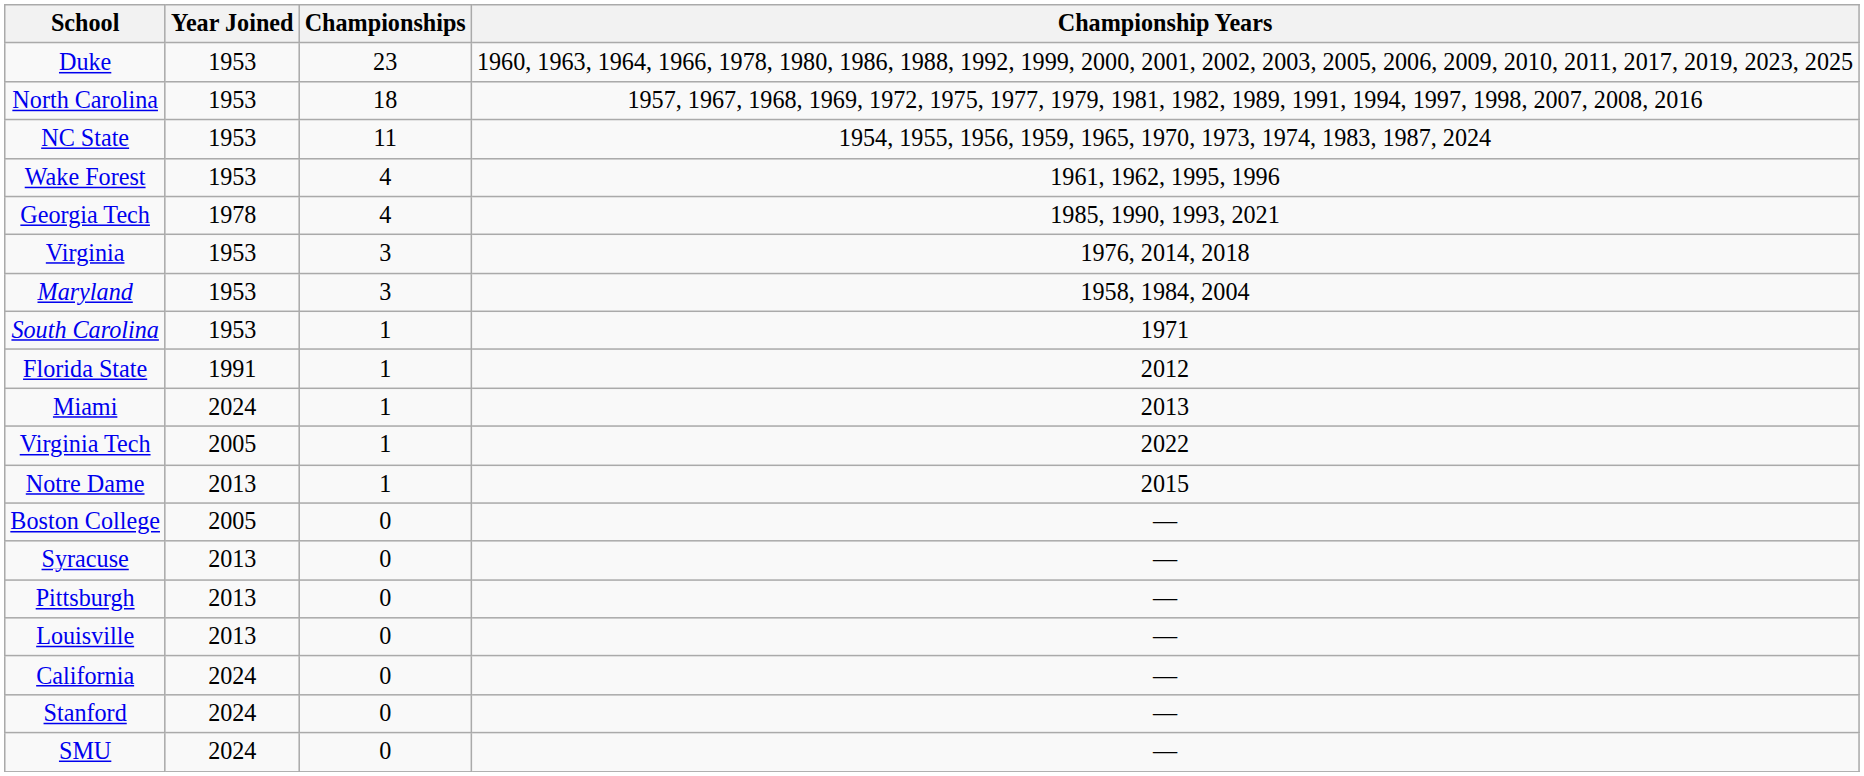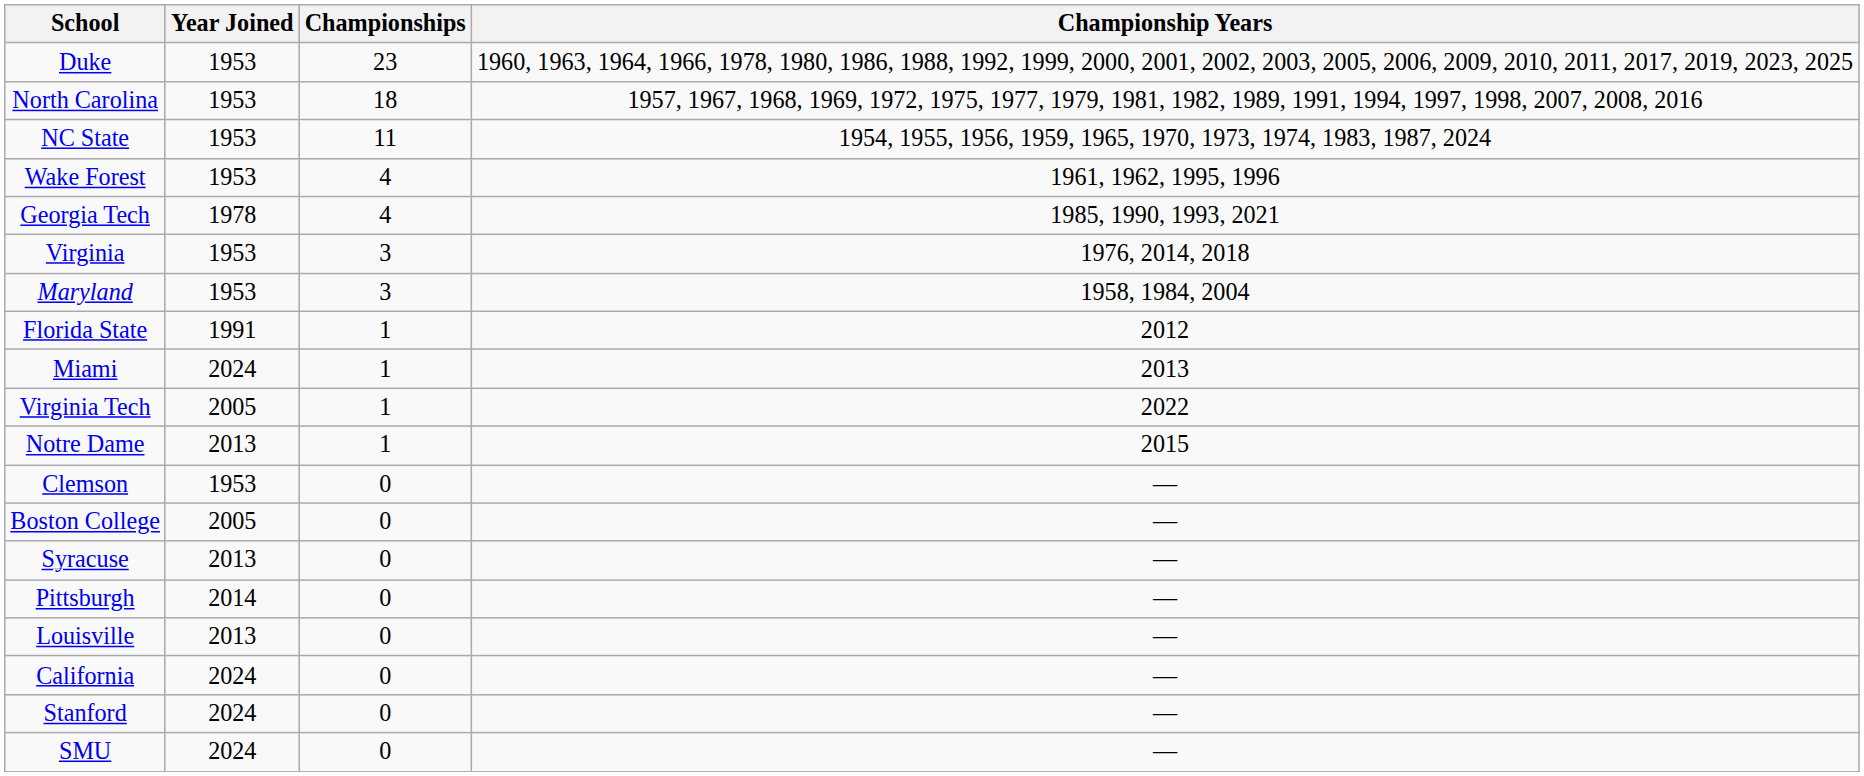- row: South Carolina | 1953 | 1 | 1971
+ row: Clemson | 1953 | 0 | —
Pittsburgh | Year Joined: 2013 -> 2014
